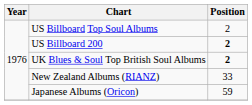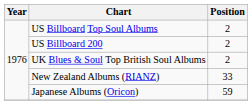US Billboard 200 | Position: bold -> normal
UK Blues & Soul Top British Soul Albums | Position: bold -> normal
